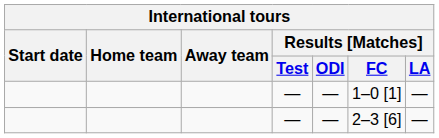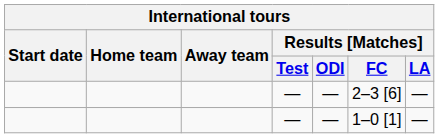row 4 | Results [Matches] / FC: 1–0 [1] -> 2–3 [6]
row 5 | Results [Matches] / FC: 2–3 [6] -> 1–0 [1]
